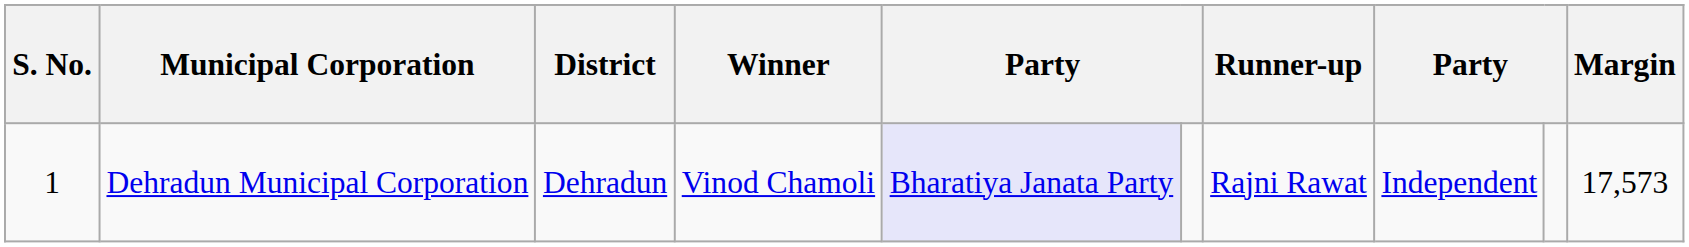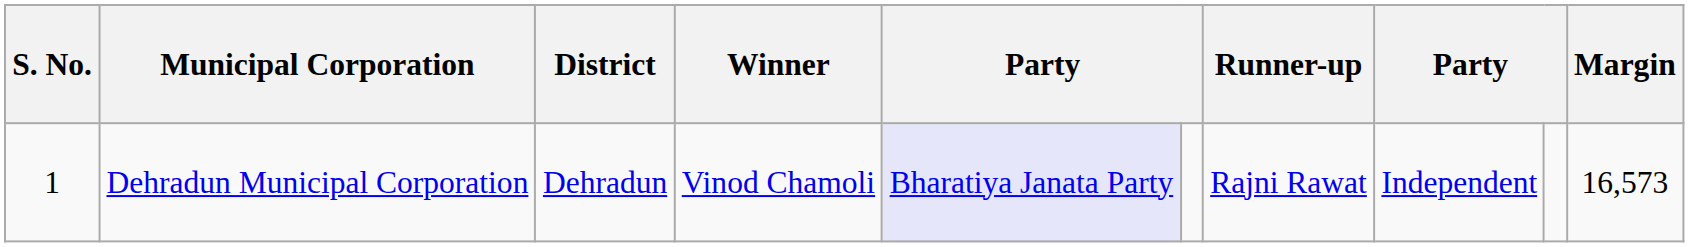Dehradun Municipal Corporation | Margin: 17,573 -> 16,573
